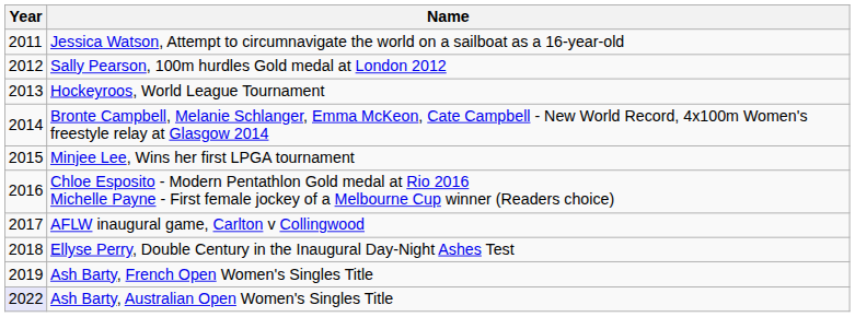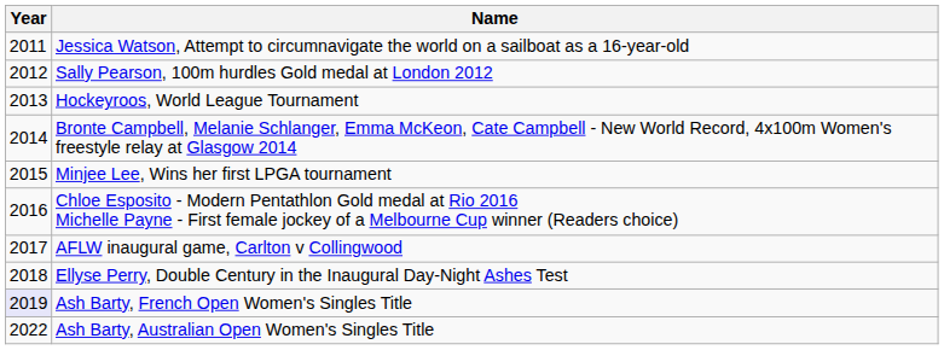Ash Barty, French Open Women's Singles Title | Year: no background -> lavender background
Ash Barty, Australian Open Women's Singles Title | Year: lavender background -> no background
